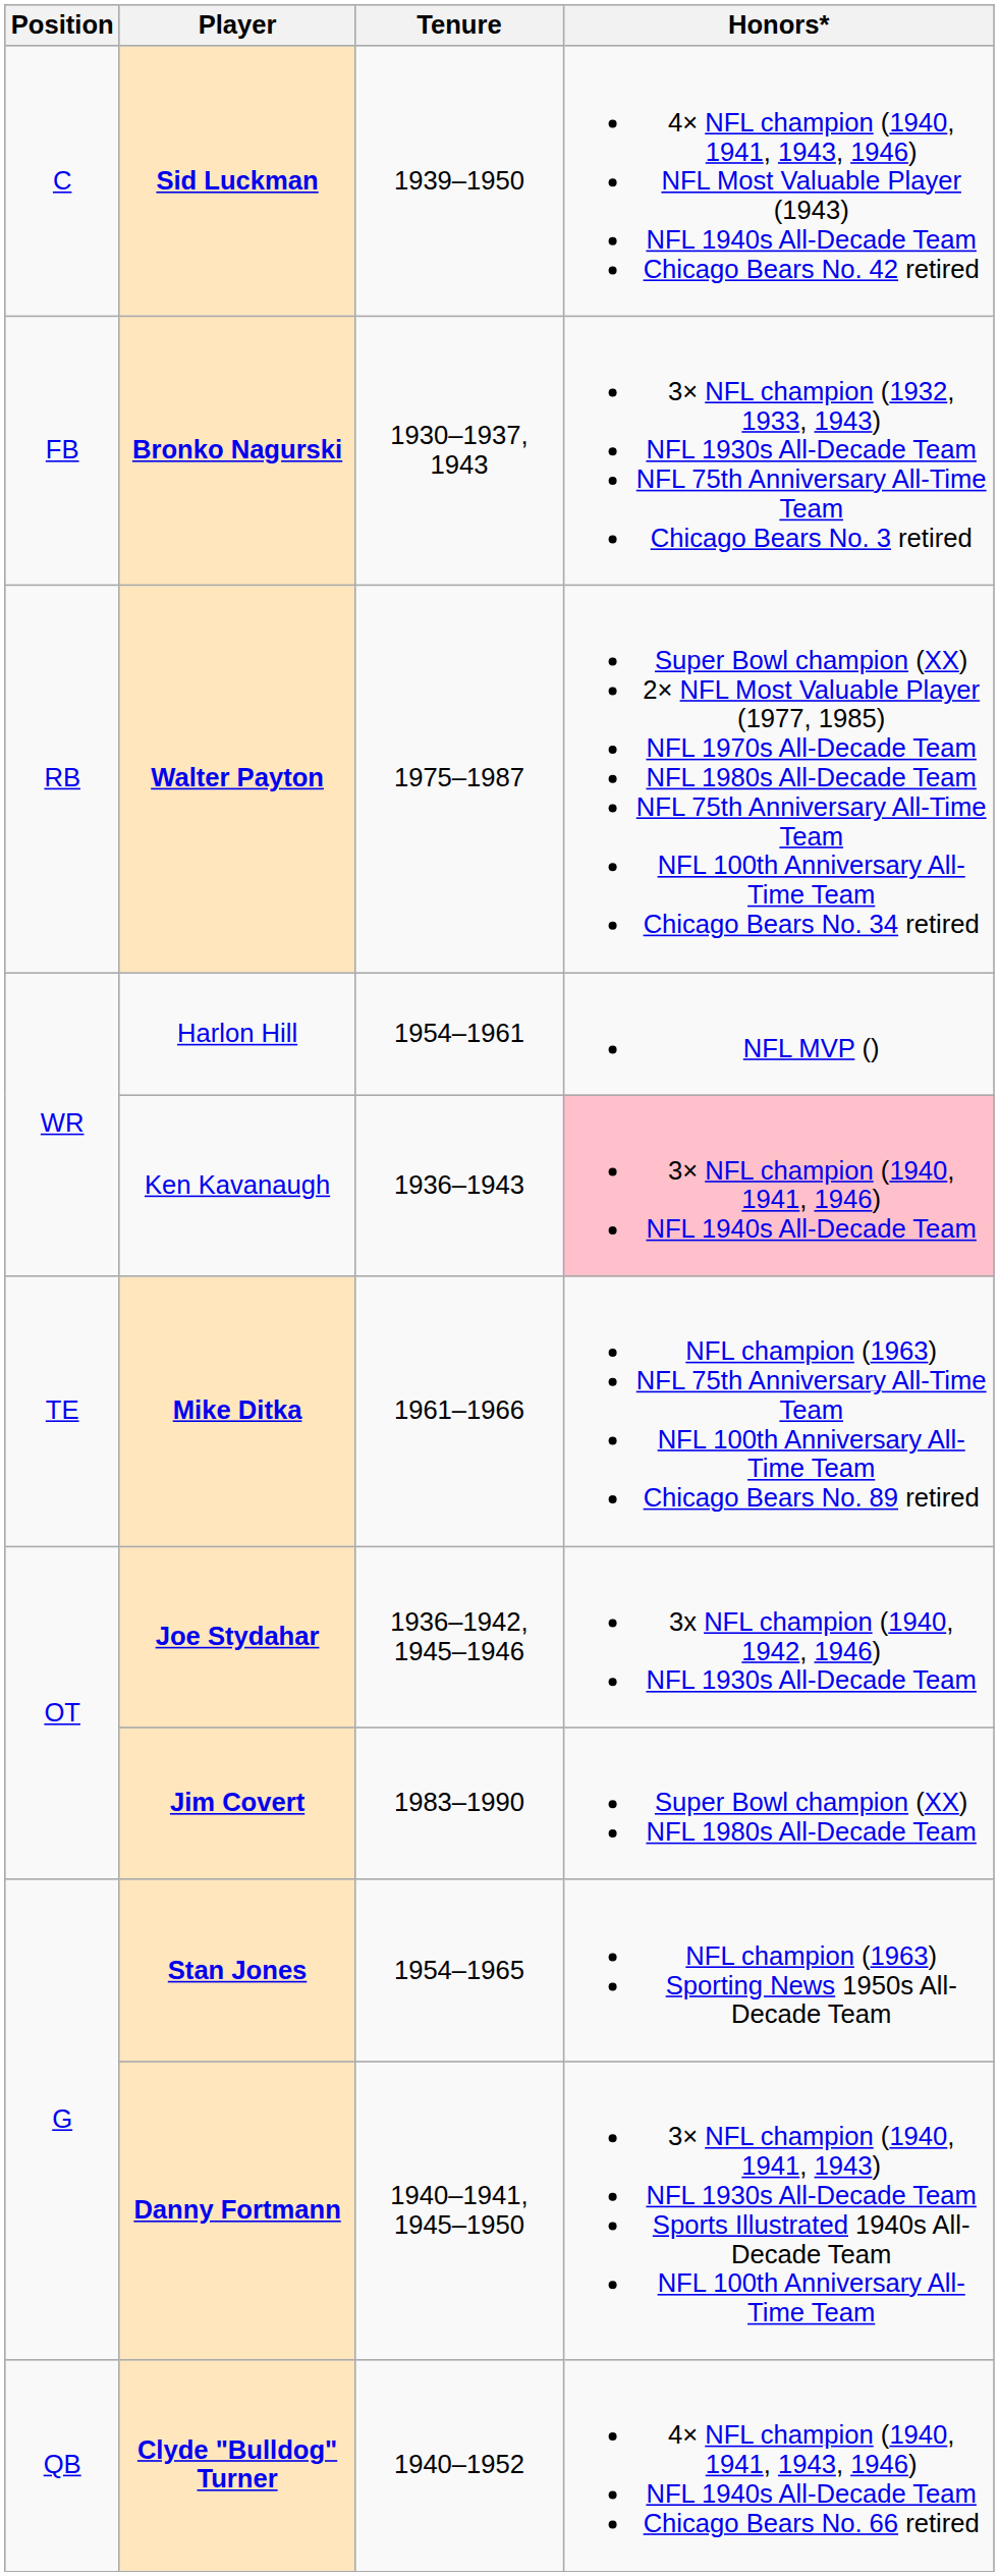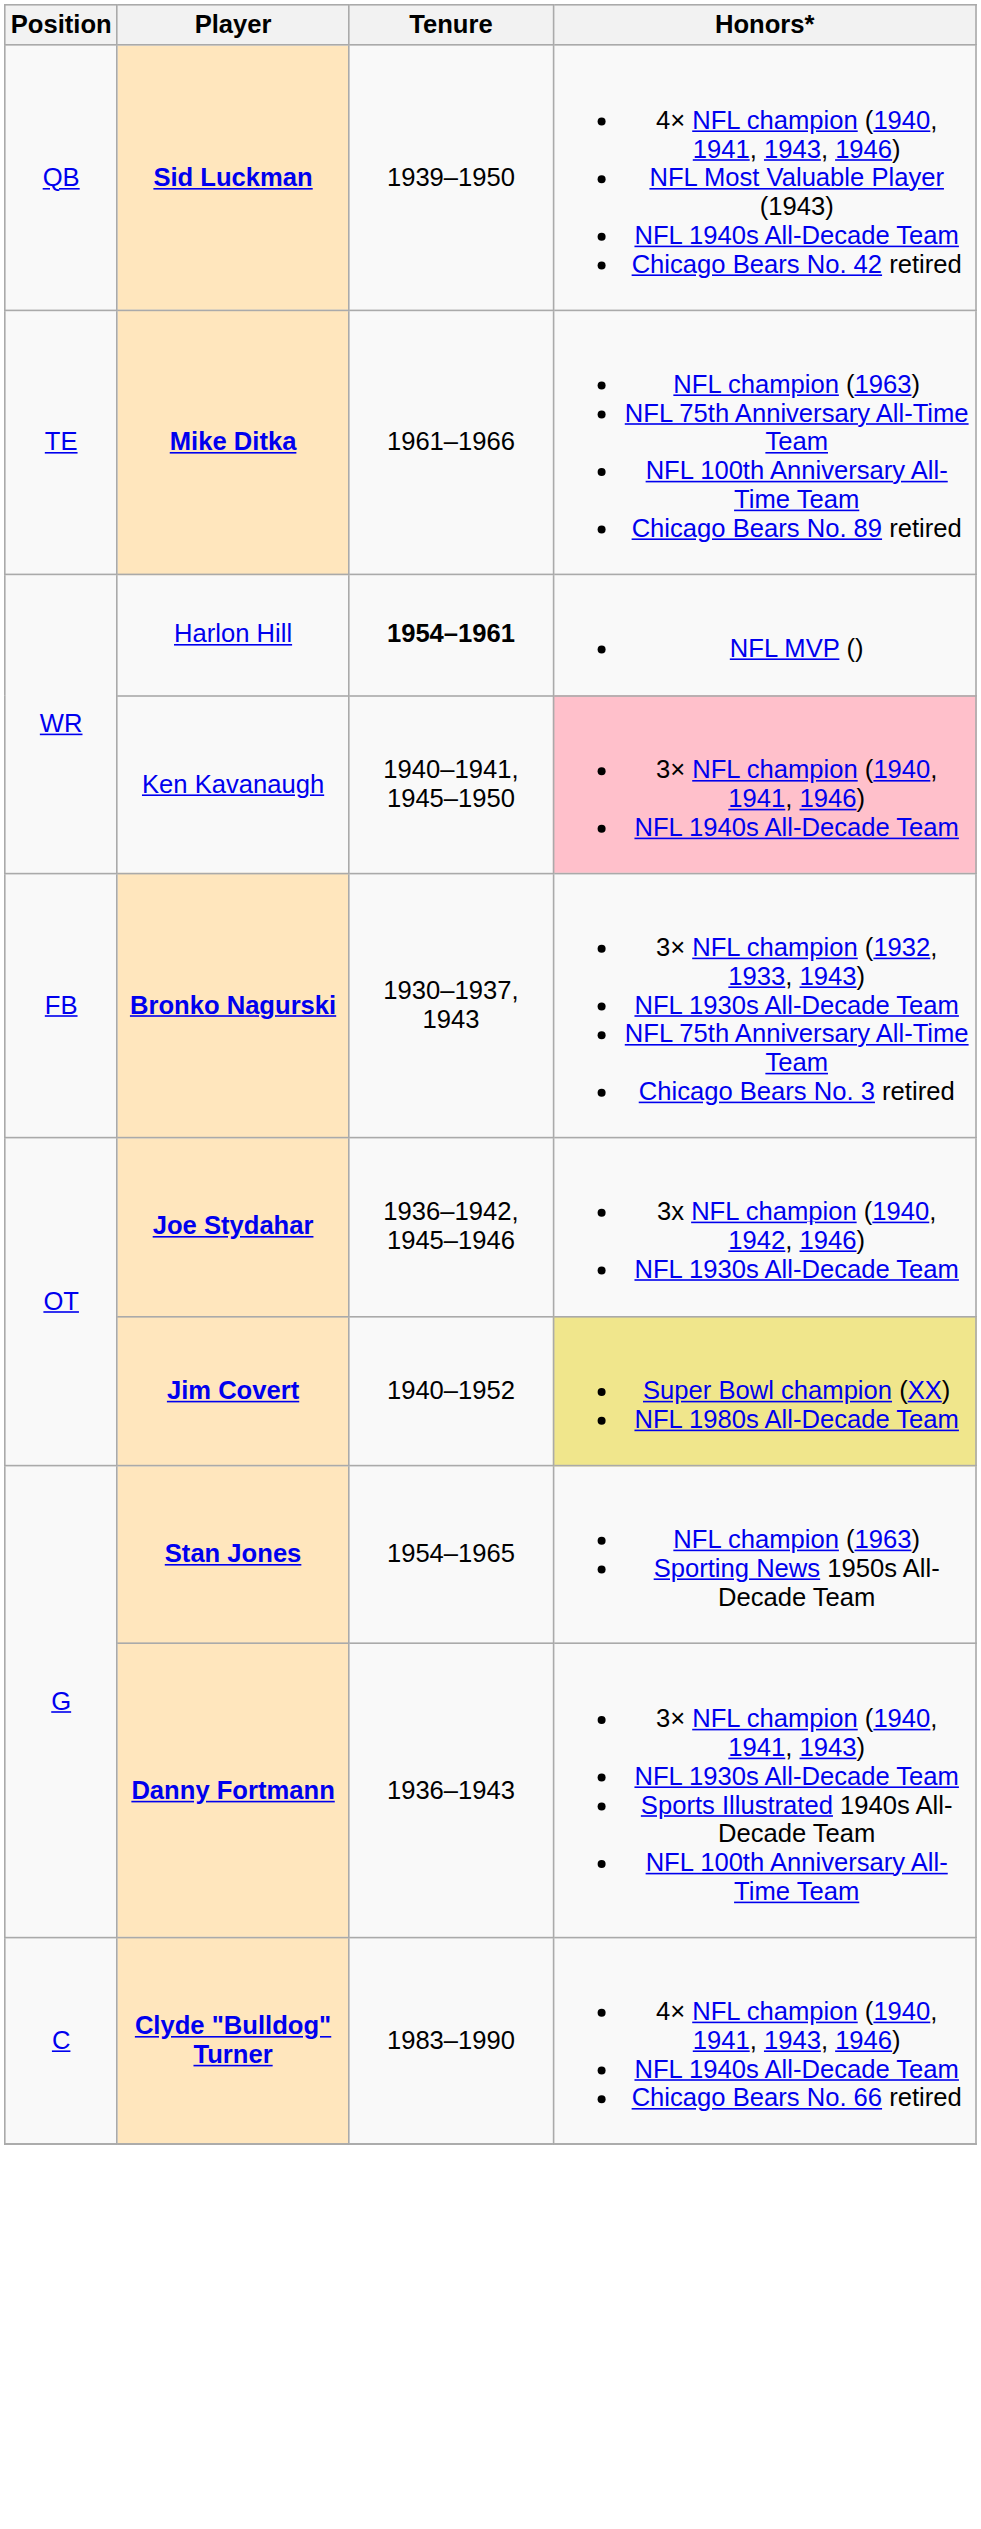Sid Luckman | Position: C -> QB
rows swapped: Bronko Nagurski <-> Mike Ditka
- row: RB | Walter Payton | 1975–1987 | Super Bowl champion (XX) 2× NFL Most Valuable Player (1977, 1985) NFL 1970s All-Decade Team NFL 1980s All-Decade Team NFL 75th Anniversary All-Time Team NFL 100th Anniversary All-Time Team Chicago Bears No. 34 retired
Harlon Hill | Tenure: normal -> bold
Ken Kavanaugh | Tenure: 1936–1943 -> 1940–1941, 1945–1950
Jim Covert | Tenure: 1983–1990 -> 1940–1952
Jim Covert | Honors*: no background -> khaki background
Danny Fortmann | Tenure: 1940–1941, 1945–1950 -> 1936–1943
Clyde "Bulldog" Turner | Position: QB -> C
Clyde "Bulldog" Turner | Tenure: 1940–1952 -> 1983–1990
